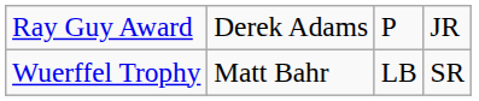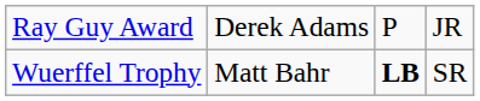Wuerffel Trophy | column 3: normal -> bold
